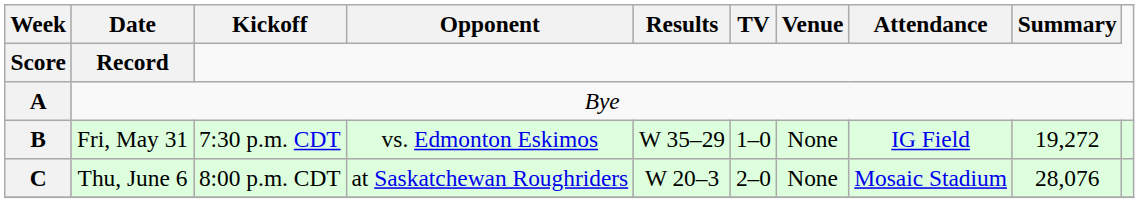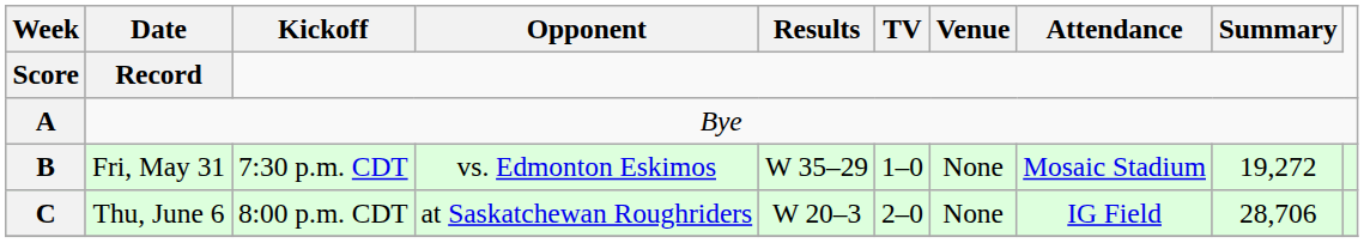B | Attendance: IG Field -> Mosaic Stadium
C | Attendance: Mosaic Stadium -> IG Field
C | Summary: 28,076 -> 28,706
